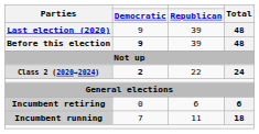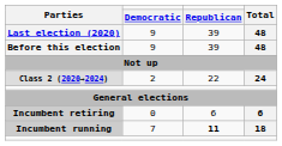Before this election | Democratic: bold -> normal
Class 2 (2020→2024) | Democratic: bold -> normal
Incumbent running | Republican: normal -> bold
